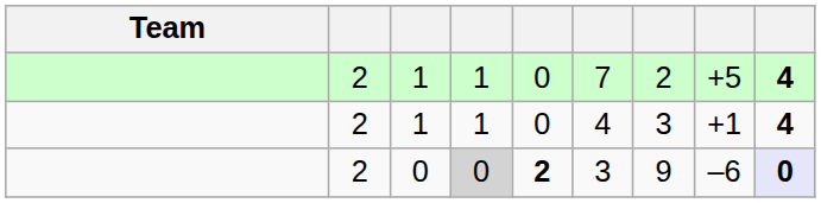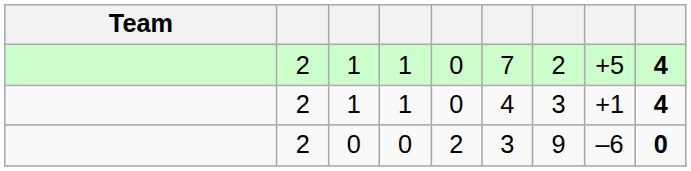row 4 | column 4: lightgrey background -> no background
row 4 | column 5: bold -> normal
row 4 | column 9: lavender background -> no background
